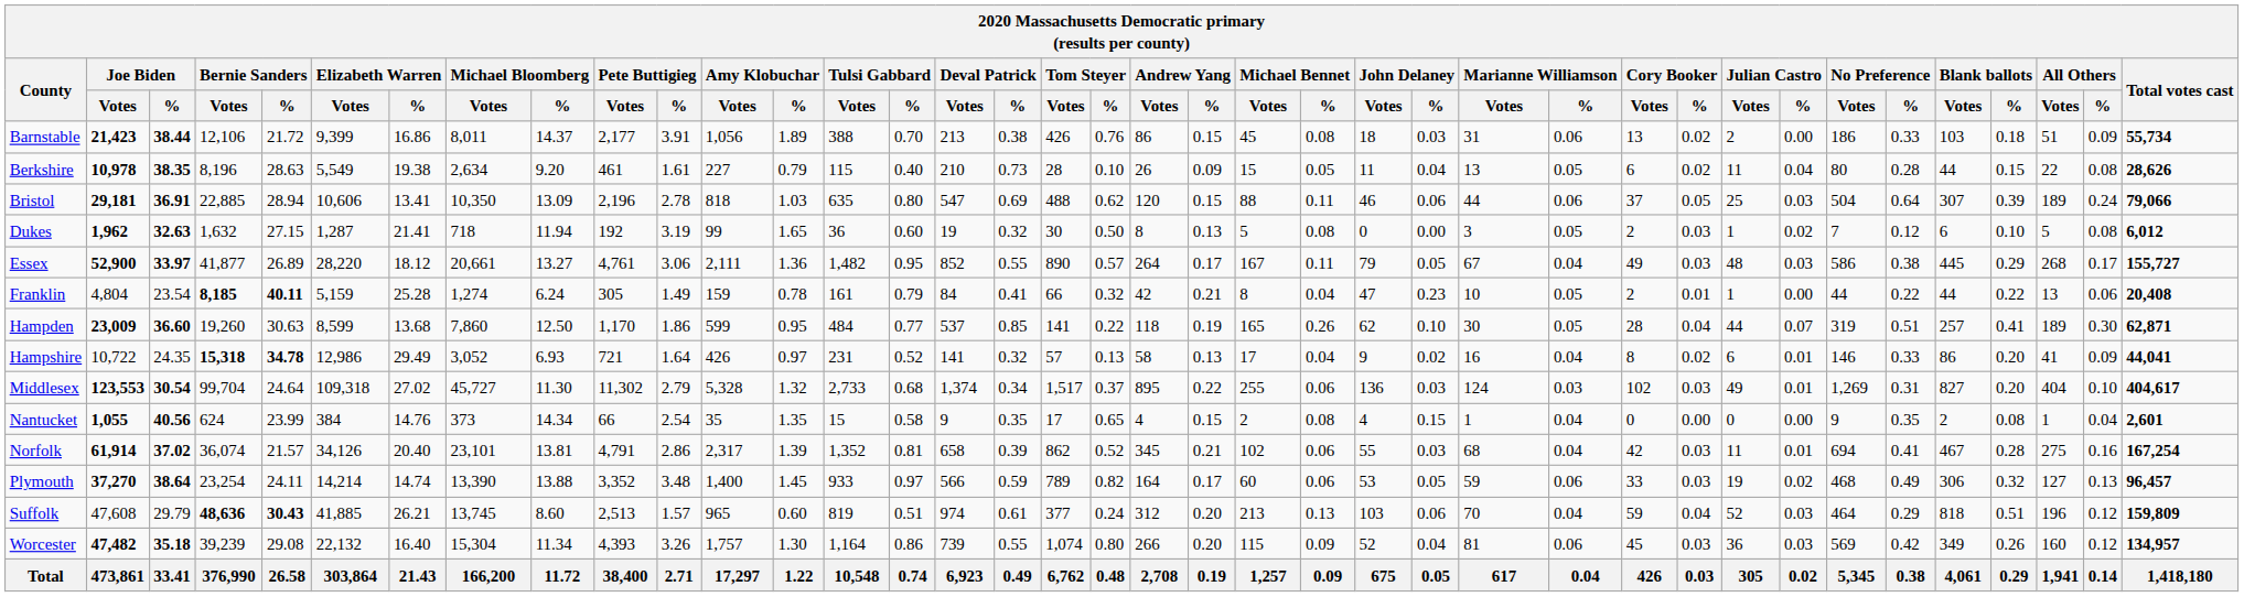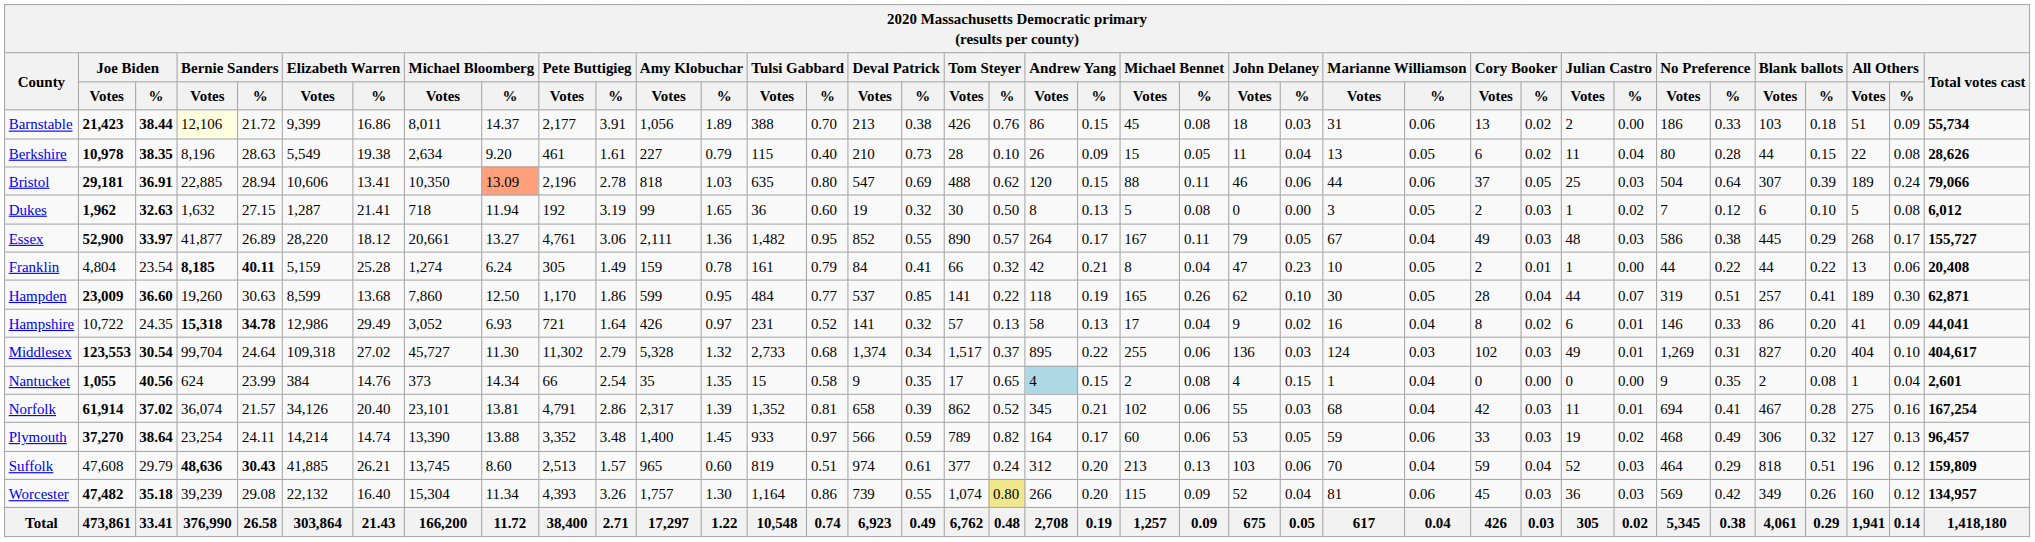Barnstable | Bernie Sanders / Votes: no background -> lightyellow background
Bristol | Michael Bloomberg / %: no background -> lightsalmon background
Nantucket | Andrew Yang / Votes: no background -> lightblue background
Worcester | Tom Steyer / %: no background -> khaki background
